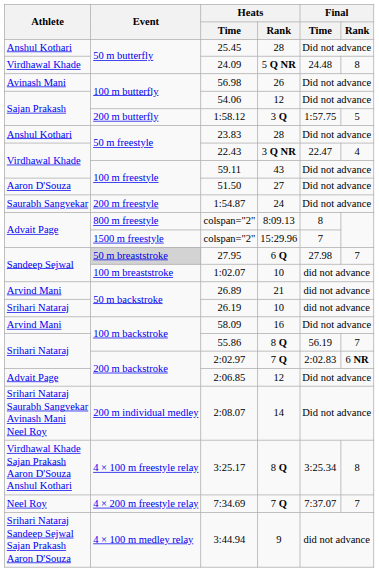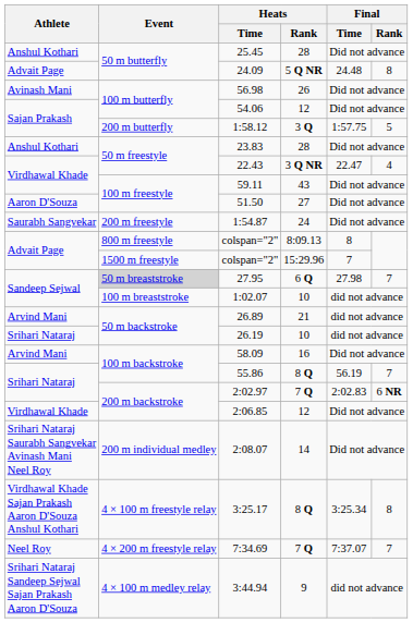24.09 | Athlete: Virdhawal Khade -> Advait Page
2:06.85 | Athlete: Advait Page -> Virdhawal Khade
